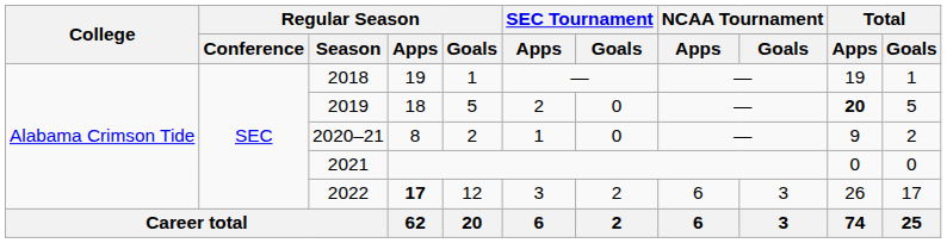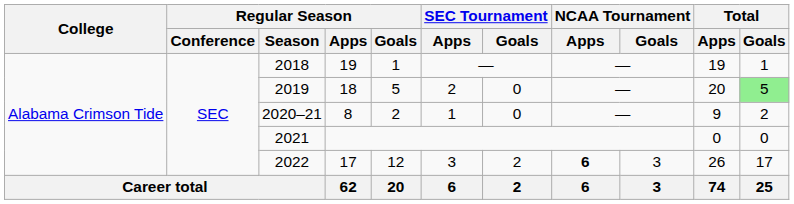2019 | Total / Apps: bold -> normal
2019 | Total / Goals: no background -> lightgreen background
2022 | Regular Season / Apps: bold -> normal
2022 | NCAA Tournament / Apps: normal -> bold
